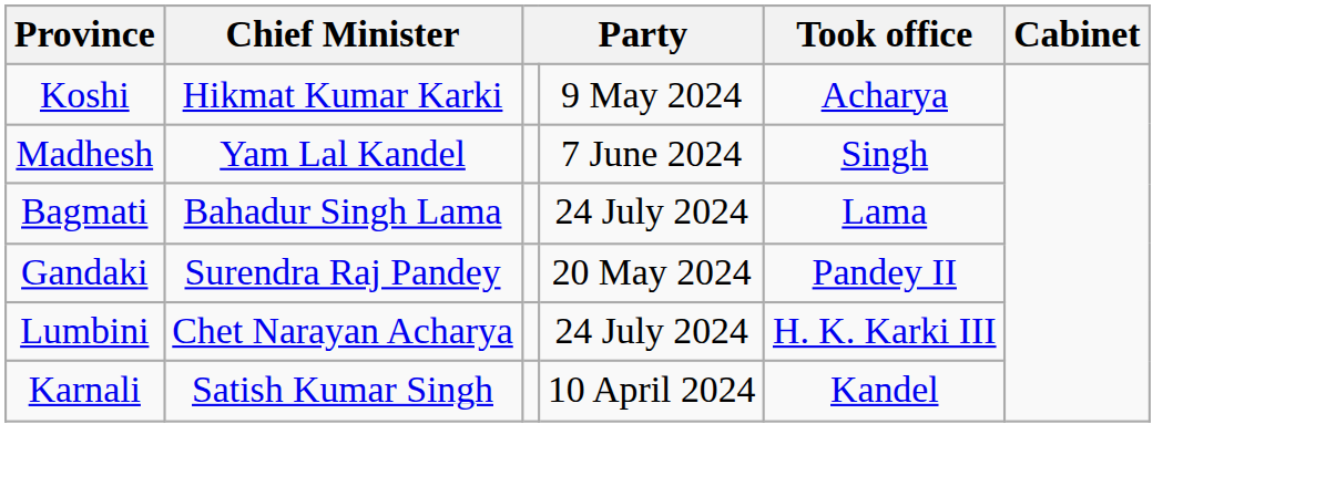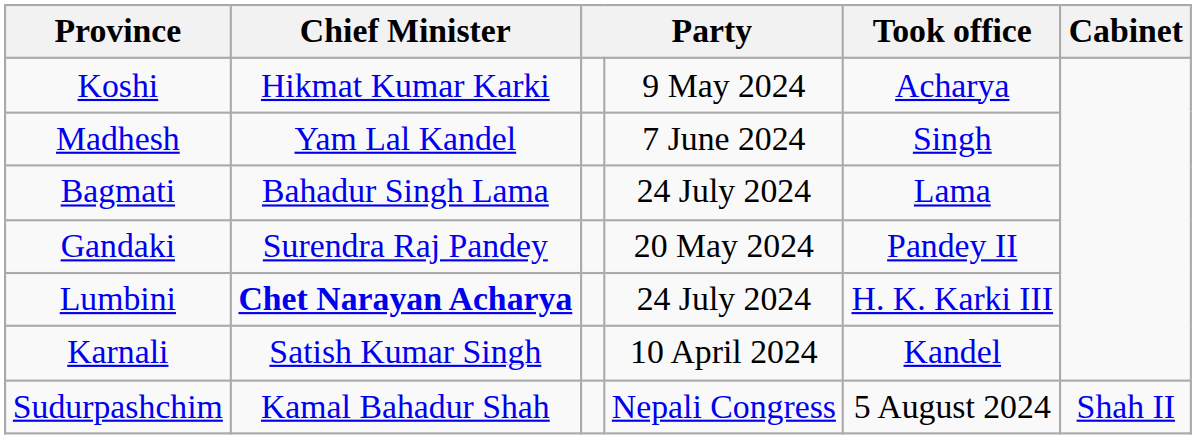Lumbini | Chief Minister: normal -> bold
+ row: Sudurpashchim | Kamal Bahadur Shah | Nepali Congress | 5 August 2024 | Shah II
